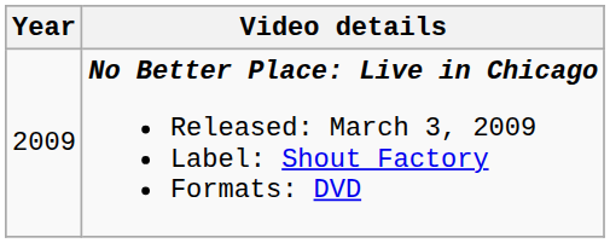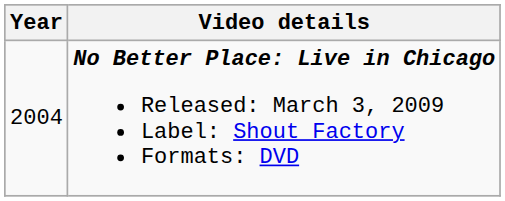row 2 | Year: 2009 -> 2004
